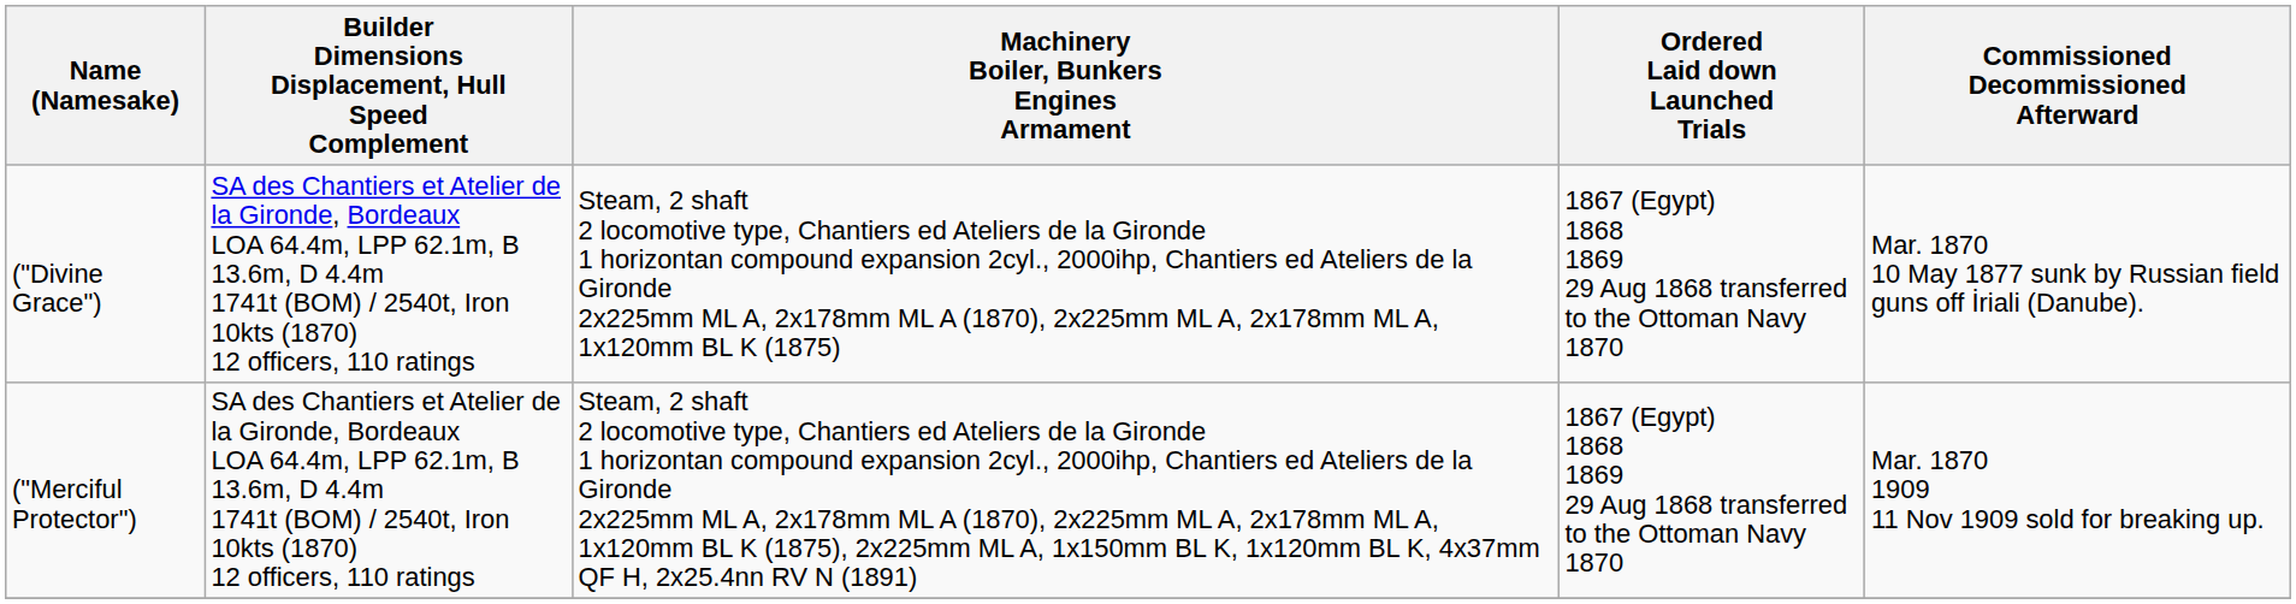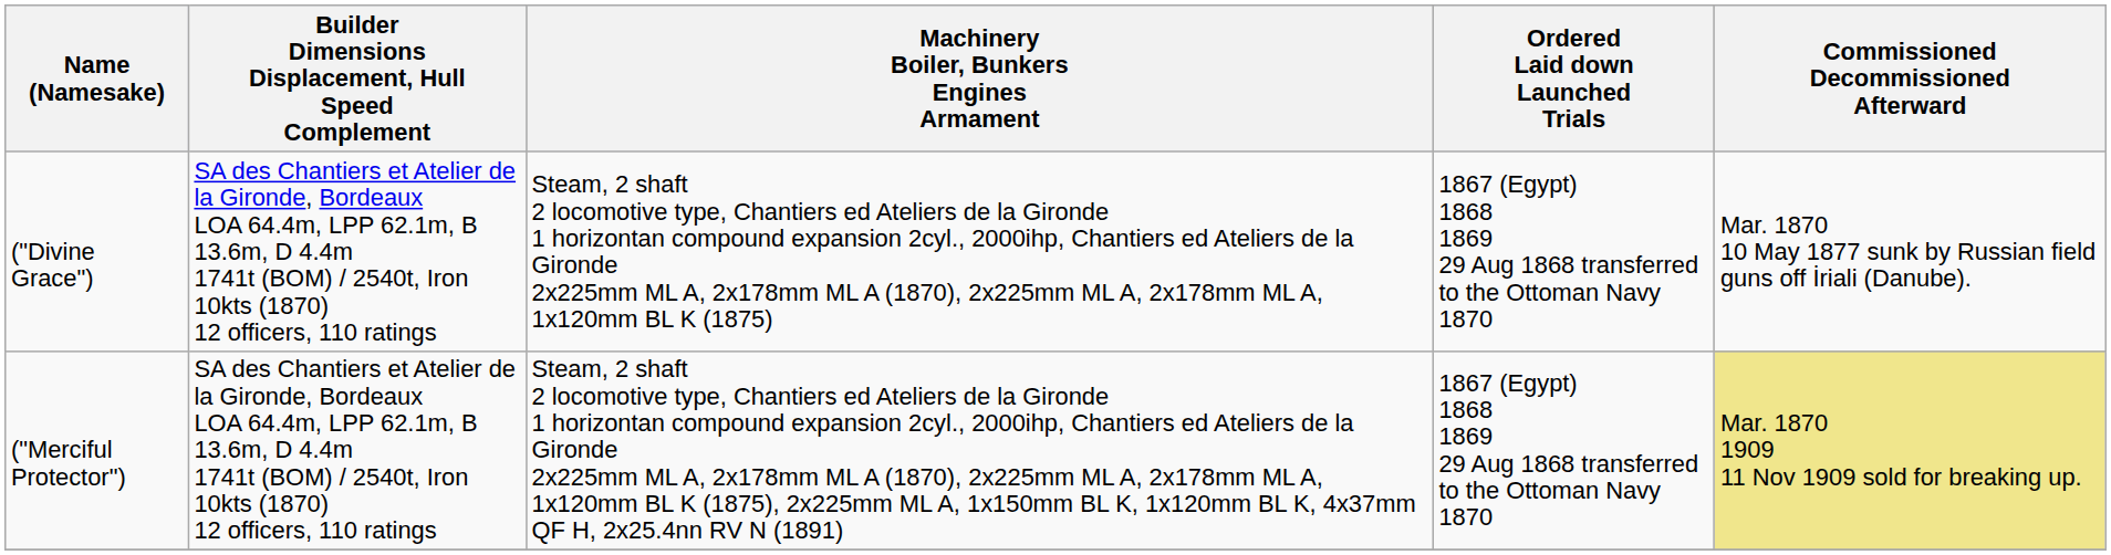("Merciful Protector") | Commissioned Decommissioned Afterward: no background -> khaki background
